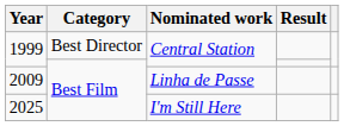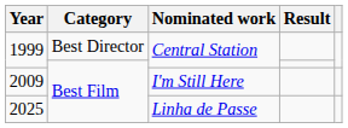2009 | Nominated work: Linha de Passe -> I'm Still Here
2025 | Nominated work: I'm Still Here -> Linha de Passe
